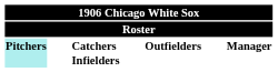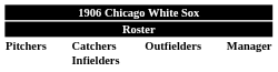Pitchers | column 1: paleturquoise background -> no background
